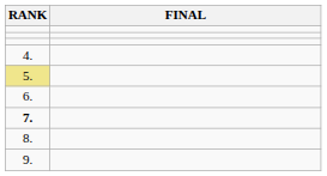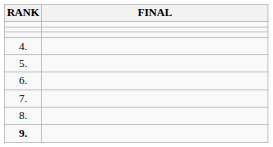row 6 | RANK: khaki background -> no background
row 8 | RANK: bold -> normal
row 10 | RANK: normal -> bold
